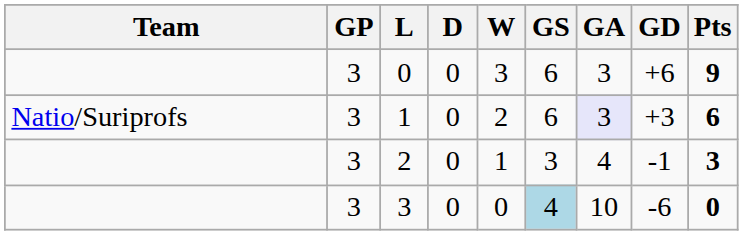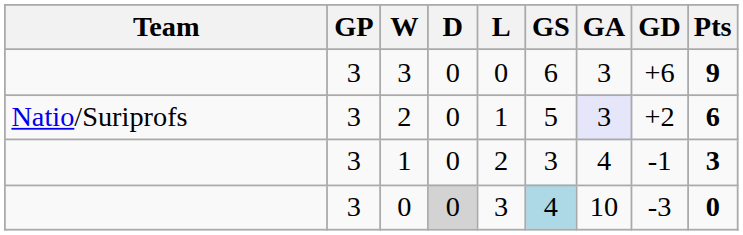columns swapped: W <-> L
row 3 | GS: 6 -> 5
row 3 | GD: +3 -> +2
row 5 | D: no background -> lightgrey background
row 5 | GD: -6 -> -3
